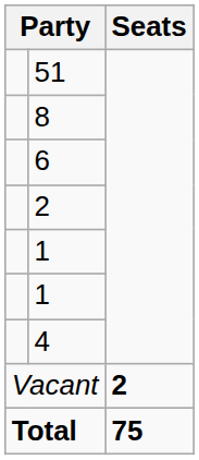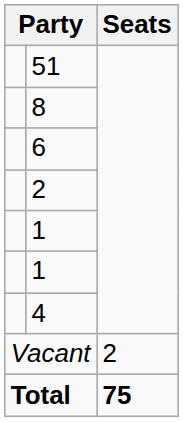Vacant | Seats: bold -> normal
